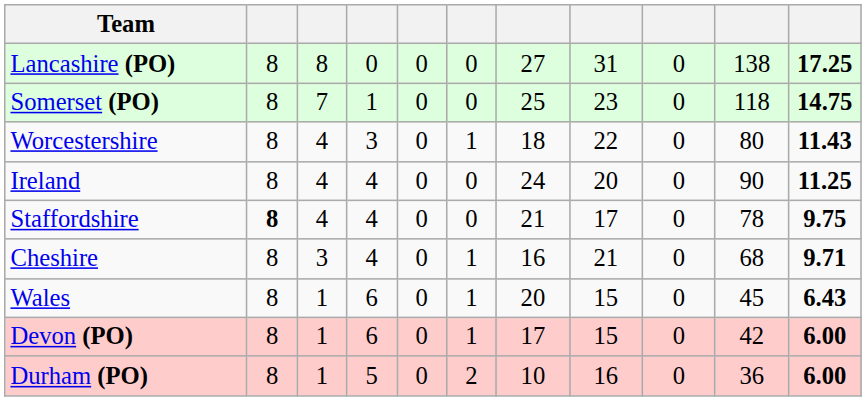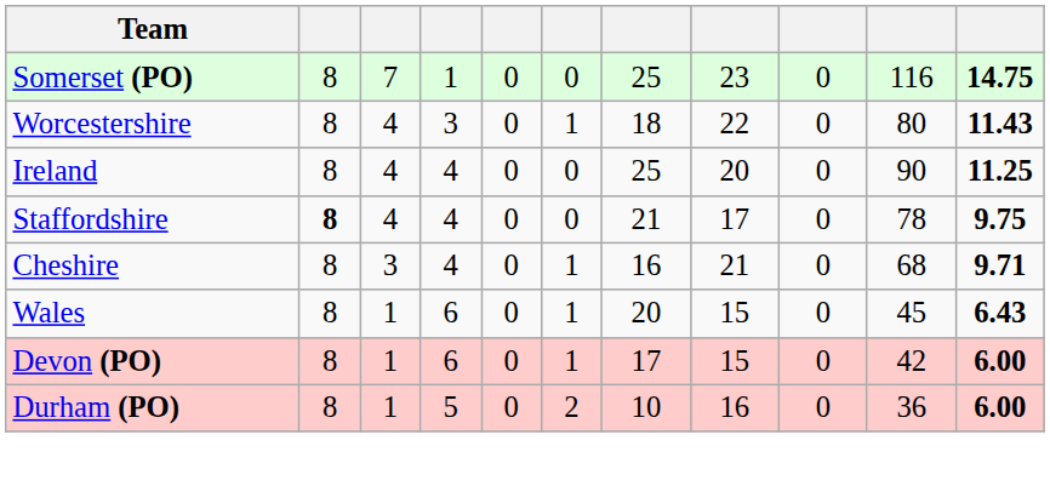- row: Lancashire (PO) | 8 | 8 | 0 | 0 | 0 | 27 | 31 | 0 | 138 | 17.25
Somerset (PO) | column 10: 118 -> 116
Ireland | column 7: 24 -> 25
